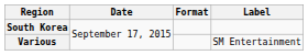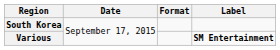Various | Label: normal -> bold
